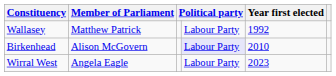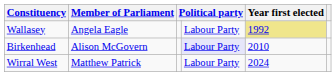Wallasey | Member of Parliament: Matthew Patrick -> Angela Eagle
Wallasey | Year first elected: no background -> khaki background
Wirral West | Member of Parliament: Angela Eagle -> Matthew Patrick
Wirral West | Year first elected: 2023 -> 2024
